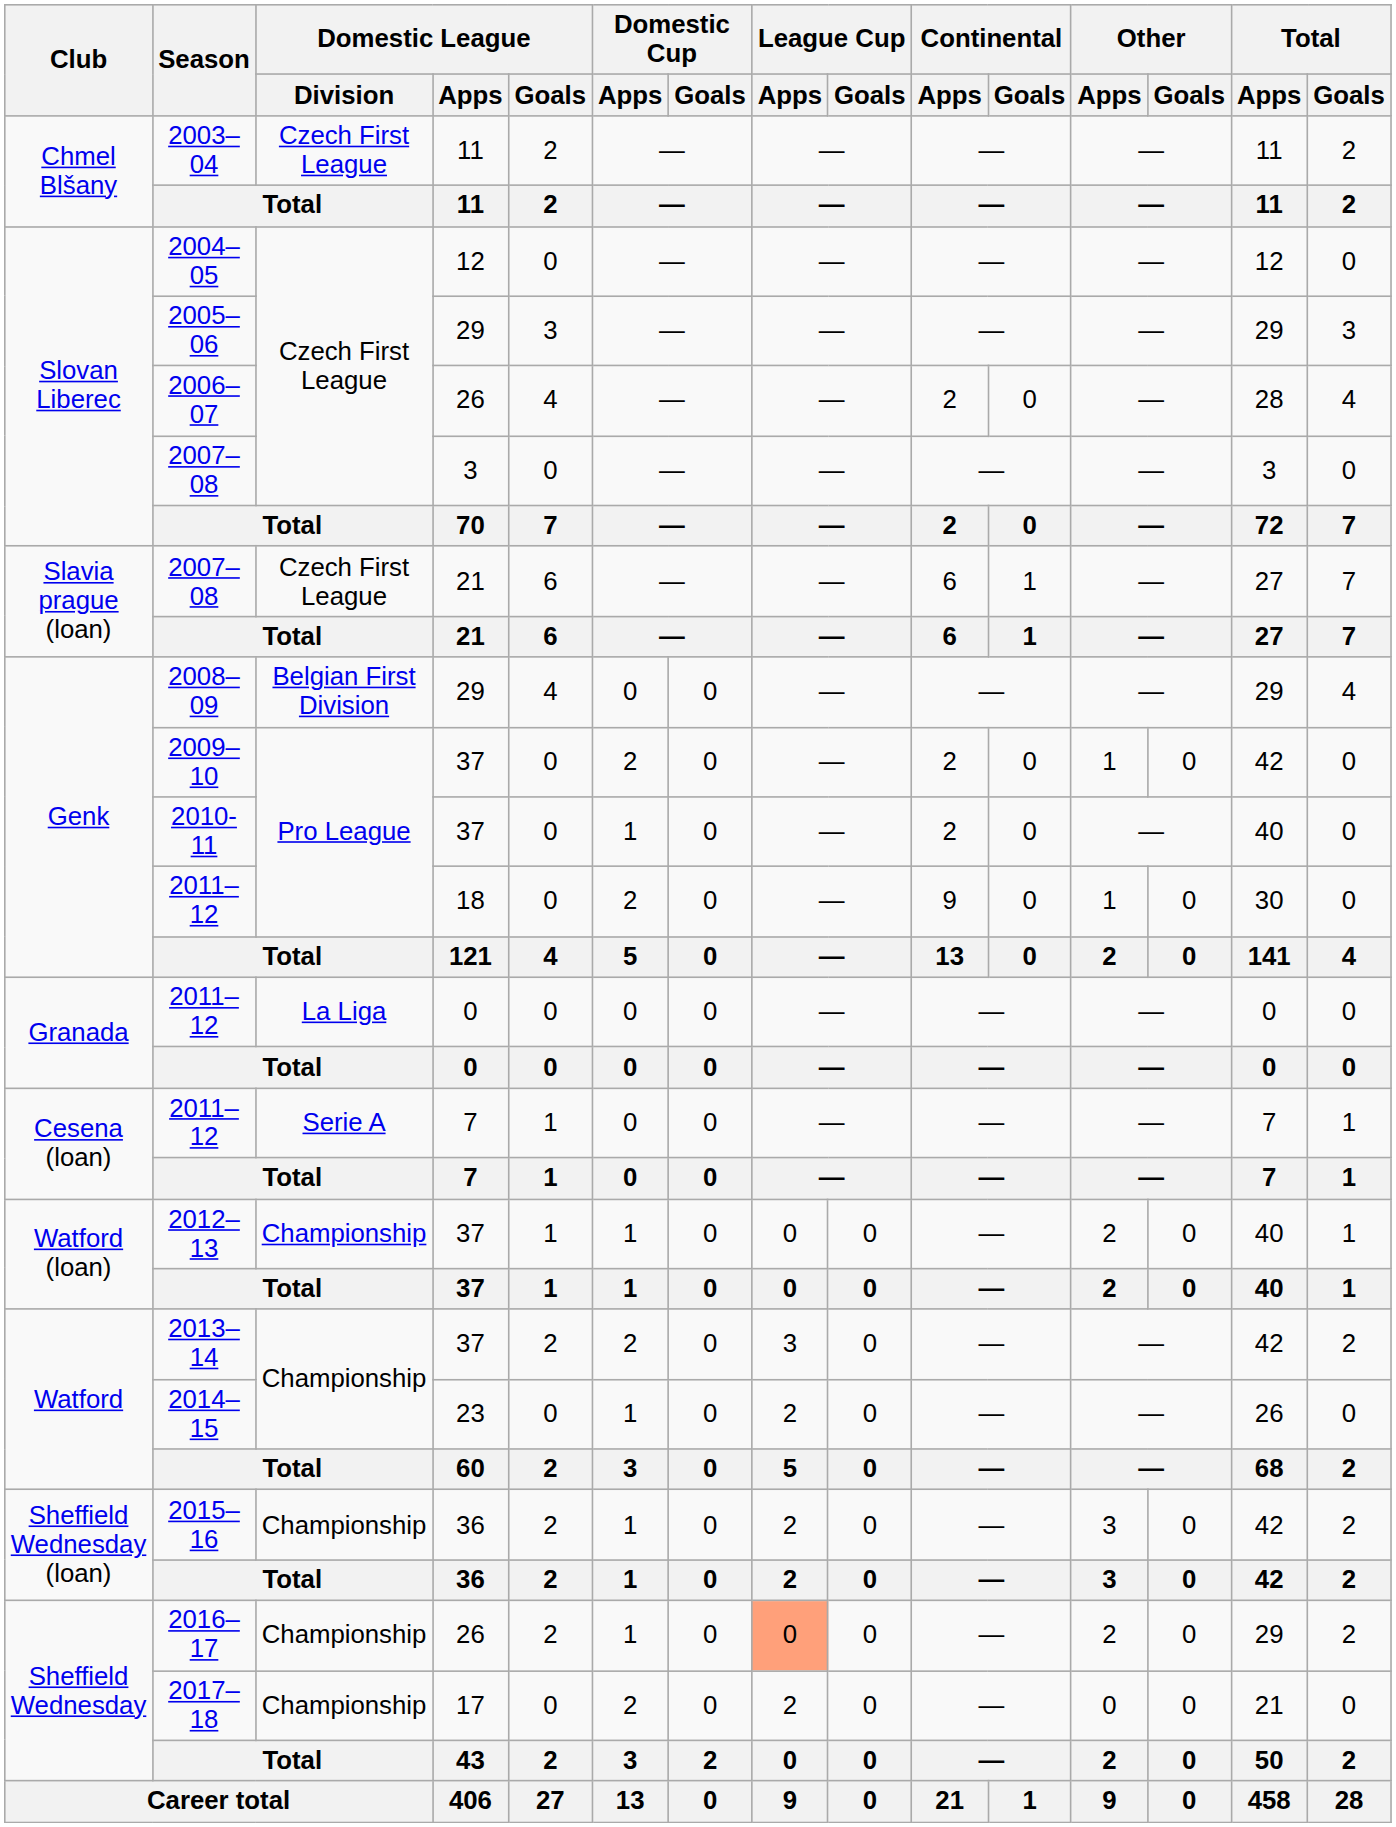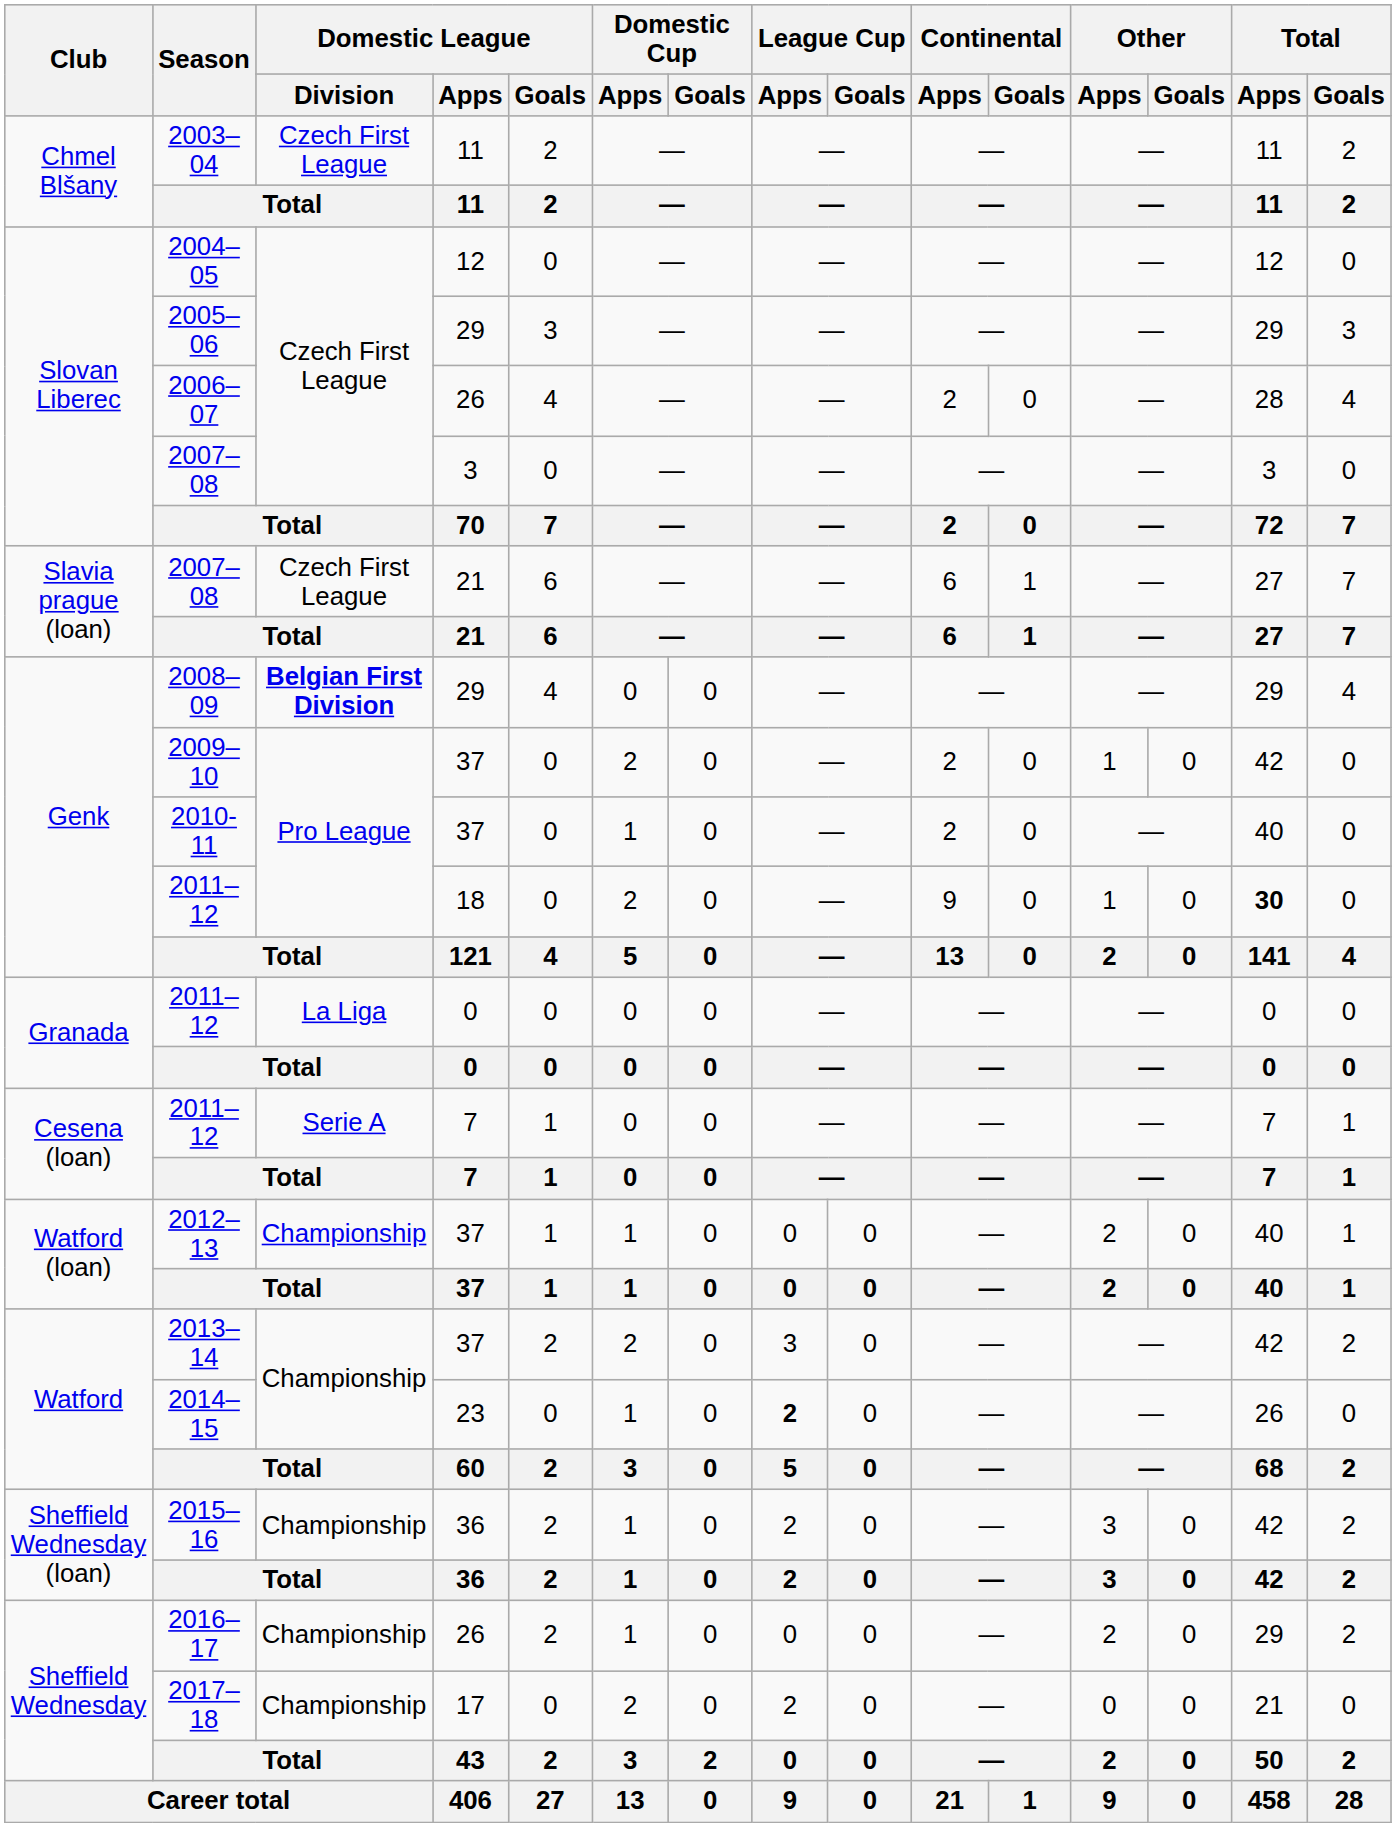2008–09 | Domestic League / Division: normal -> bold
2011–12 / 18 | Total / Apps: normal -> bold
2014–15 | League Cup / Apps: normal -> bold
2016–17 | League Cup / Apps: lightsalmon background -> no background
